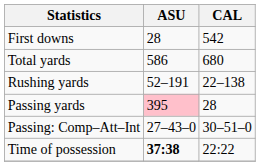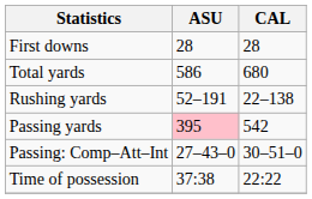First downs | CAL: 542 -> 28
Passing yards | CAL: 28 -> 542
Time of possession | ASU: bold -> normal
